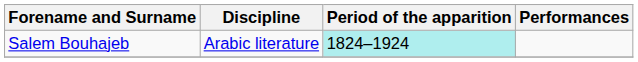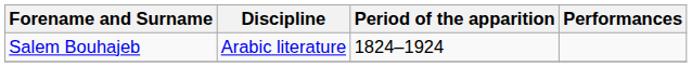Salem Bouhajeb | Period of the apparition: paleturquoise background -> no background
